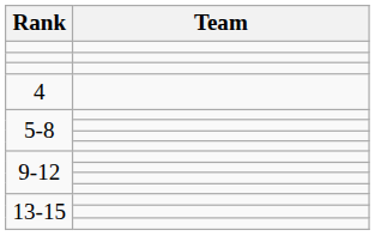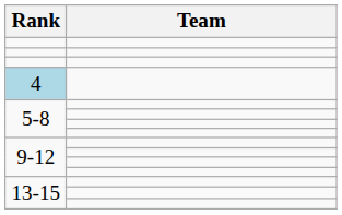row 5 | Rank: no background -> lightblue background
